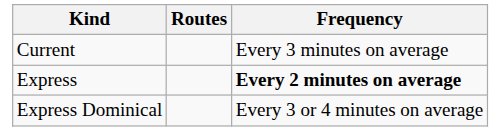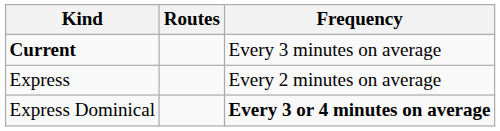row 2 | Kind: normal -> bold
row 3 | Frequency: bold -> normal
row 4 | Frequency: normal -> bold
